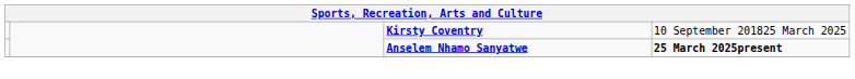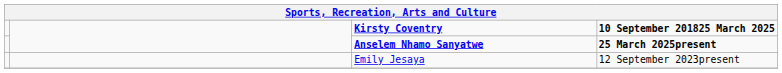Kirsty Coventry | column 4: normal -> bold
+ row: Emily Jesaya | 12 September 2023present
